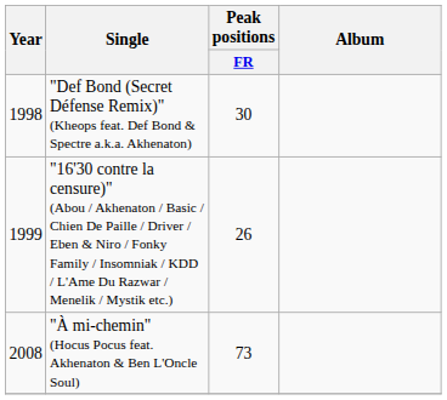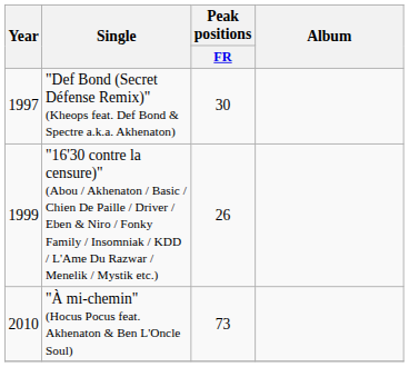row 3 | Year: 1998 -> 1997
row 5 | Year: 2008 -> 2010
